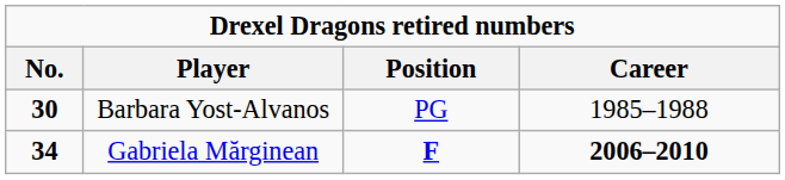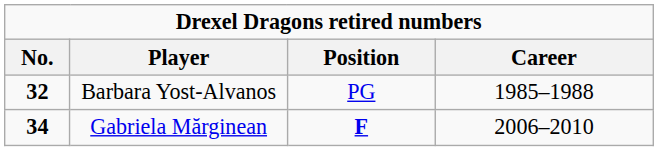Barbara Yost-Alvanos | No.: 30 -> 32
Gabriela Mărginean | Career: bold -> normal
